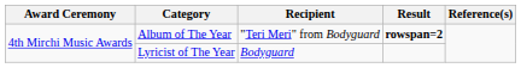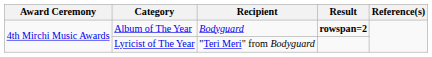Album of The Year | Recipient: "Teri Meri" from Bodyguard -> Bodyguard
Lyricist of The Year | Recipient: Bodyguard -> "Teri Meri" from Bodyguard
